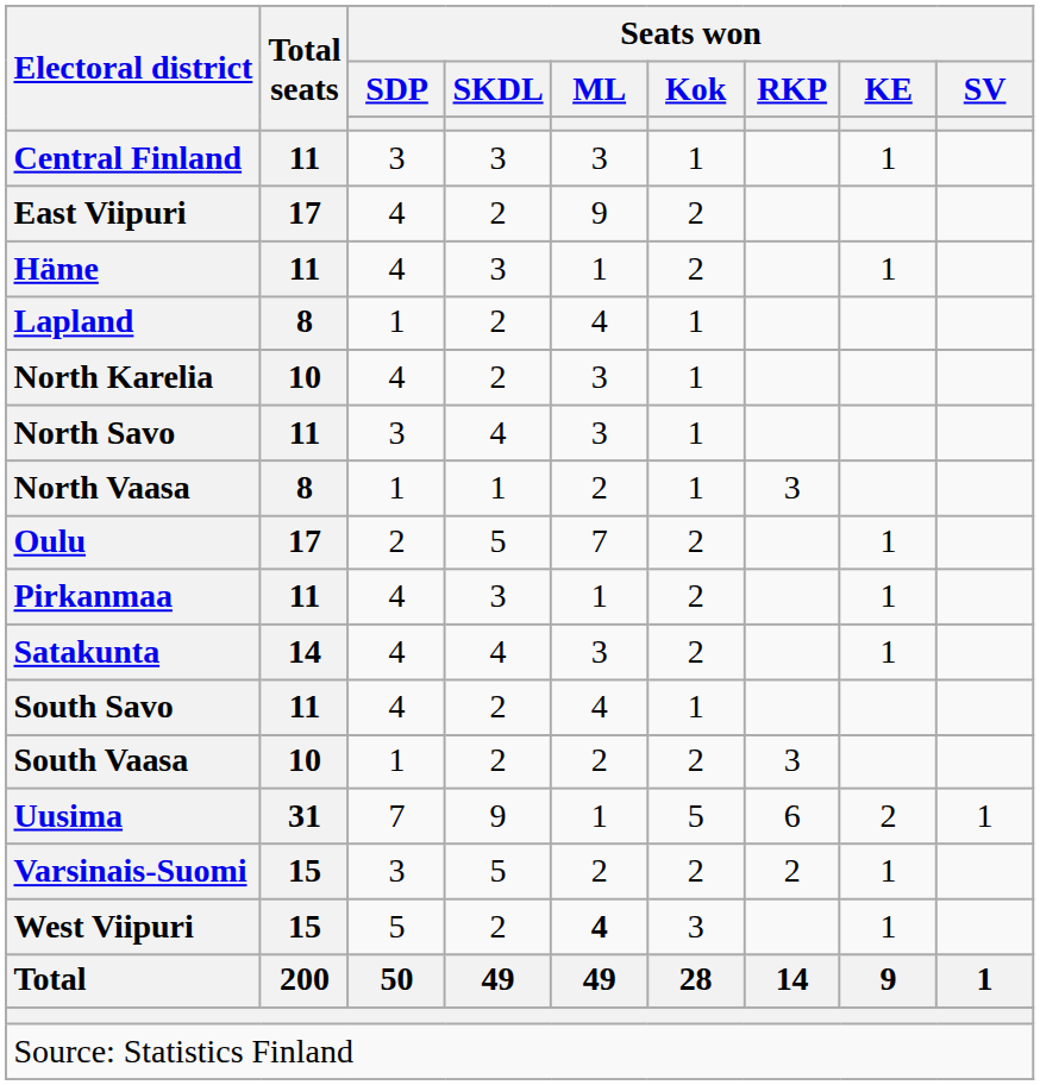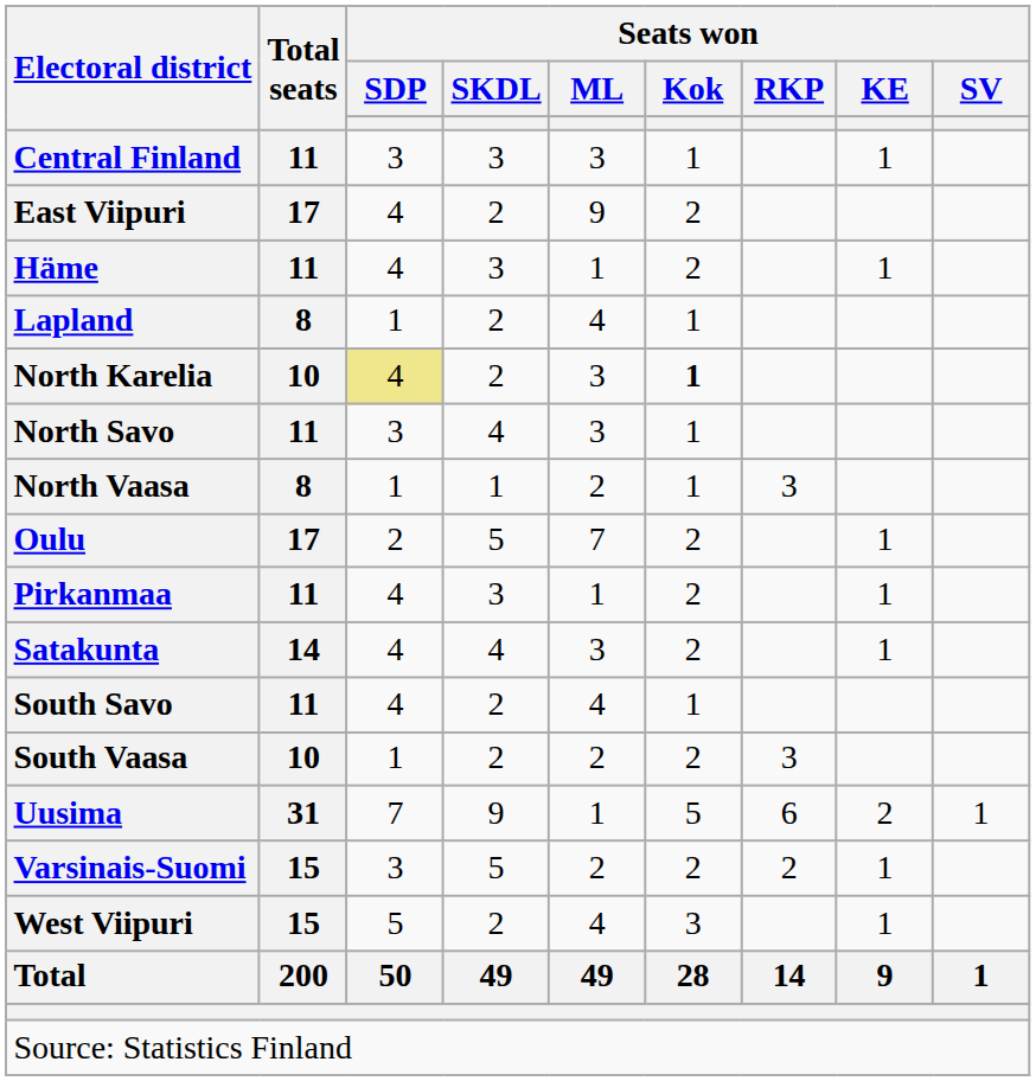North Karelia | Seats won / SDP: no background -> khaki background
North Karelia | Seats won / Kok: normal -> bold
West Viipuri | Seats won / ML: bold -> normal
